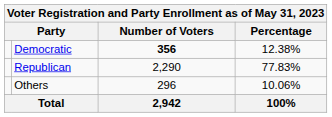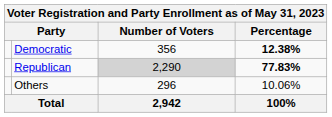Democratic | Number of Voters: bold -> normal
Democratic | Percentage: normal -> bold
Republican | Number of Voters: no background -> lightgrey background
Republican | Percentage: normal -> bold
